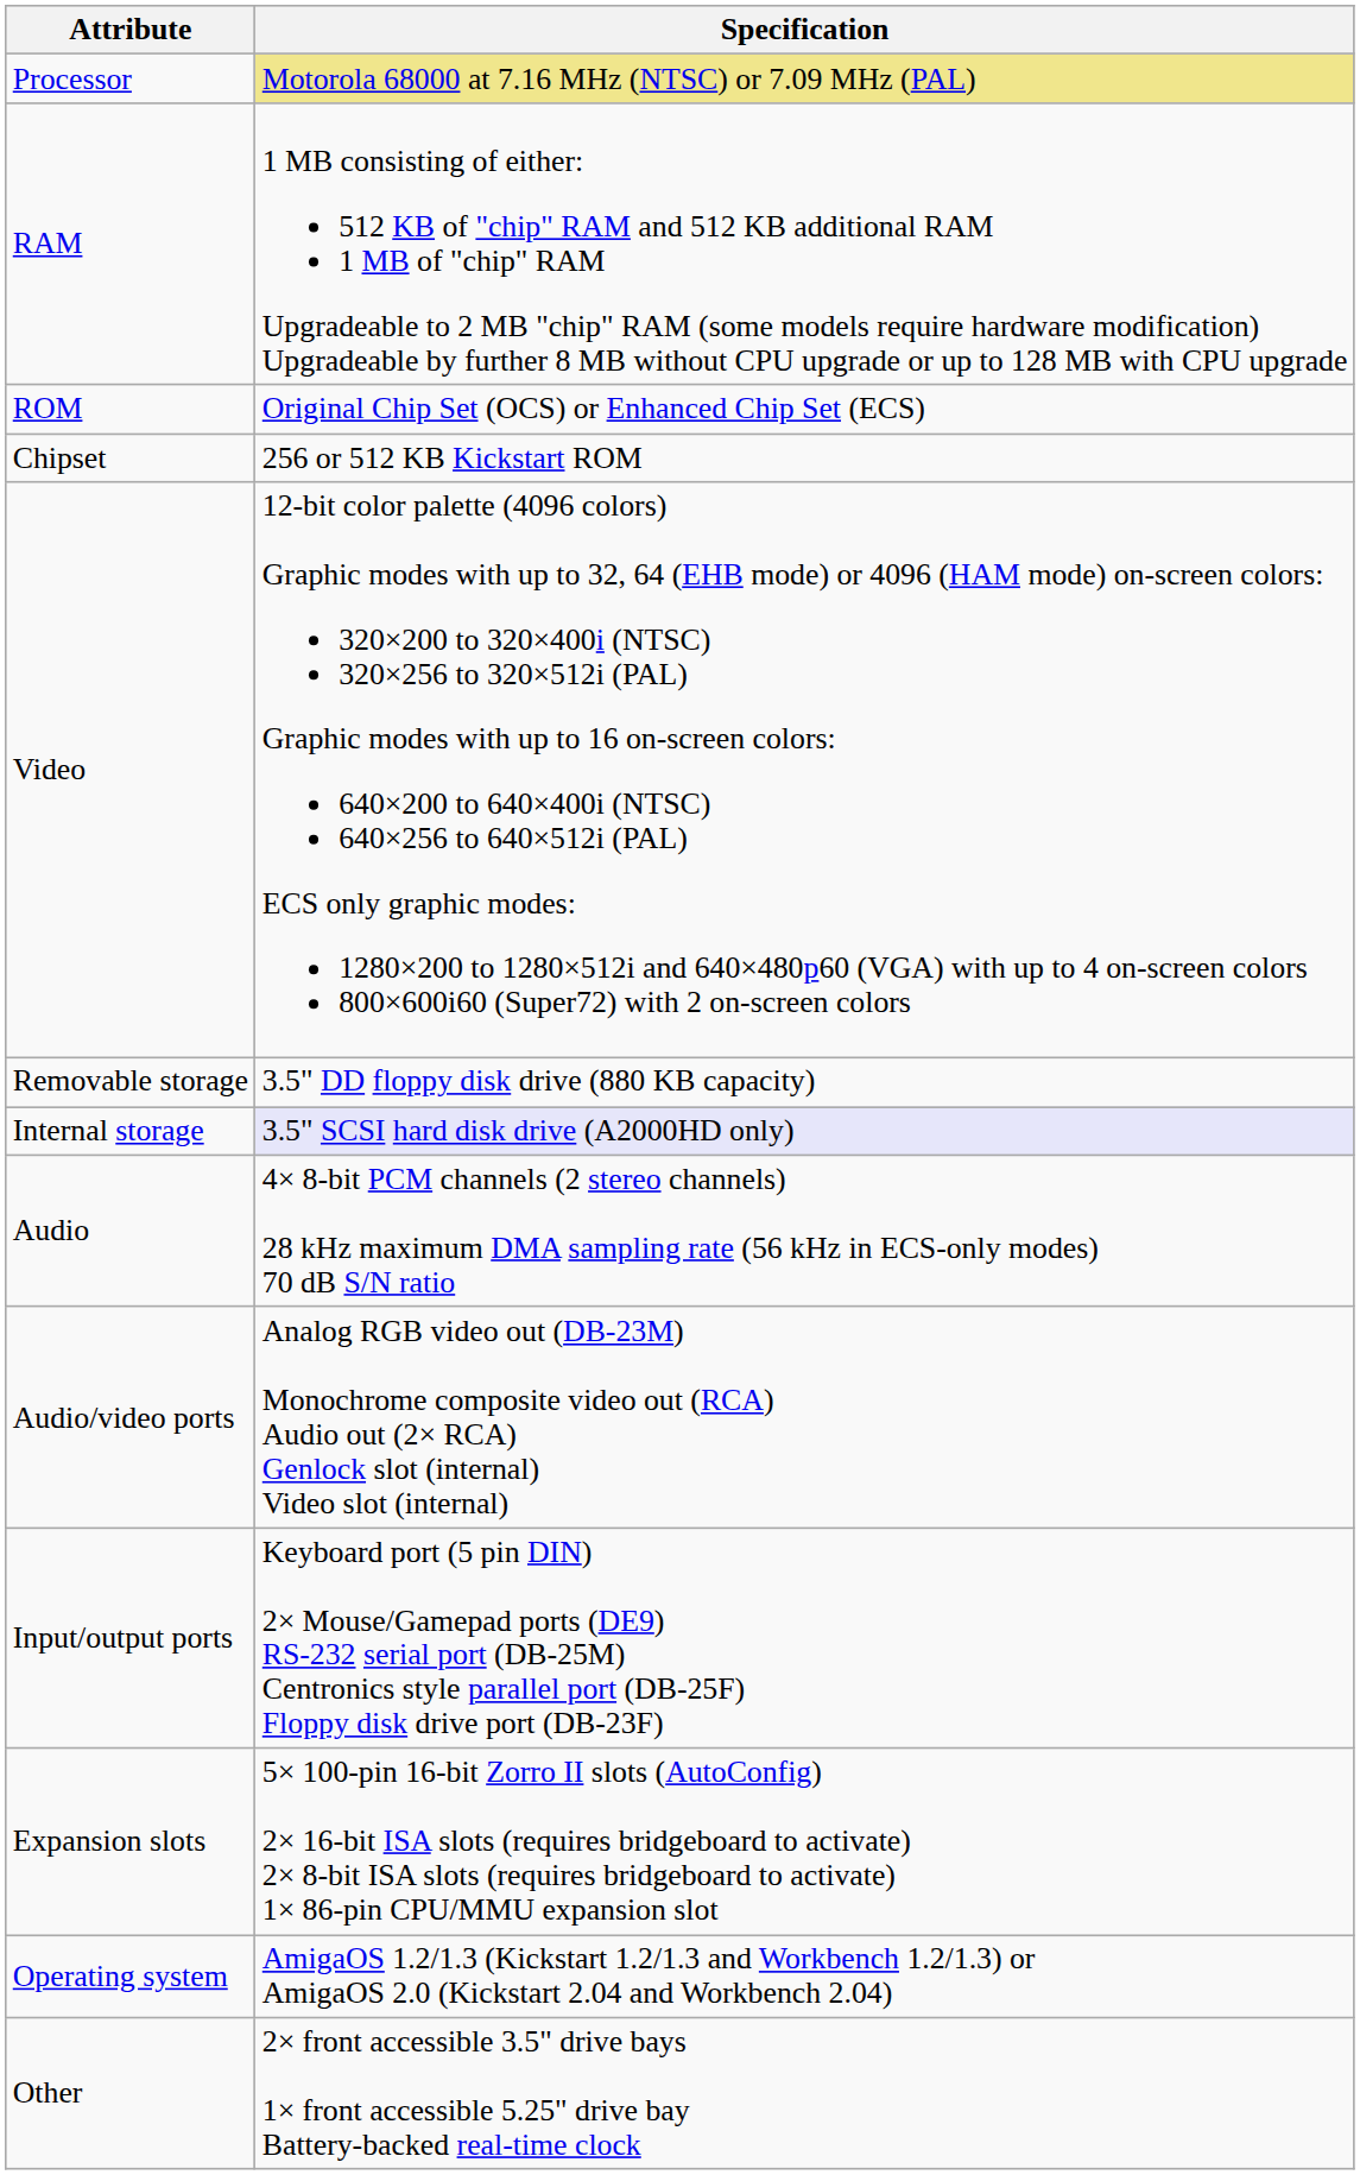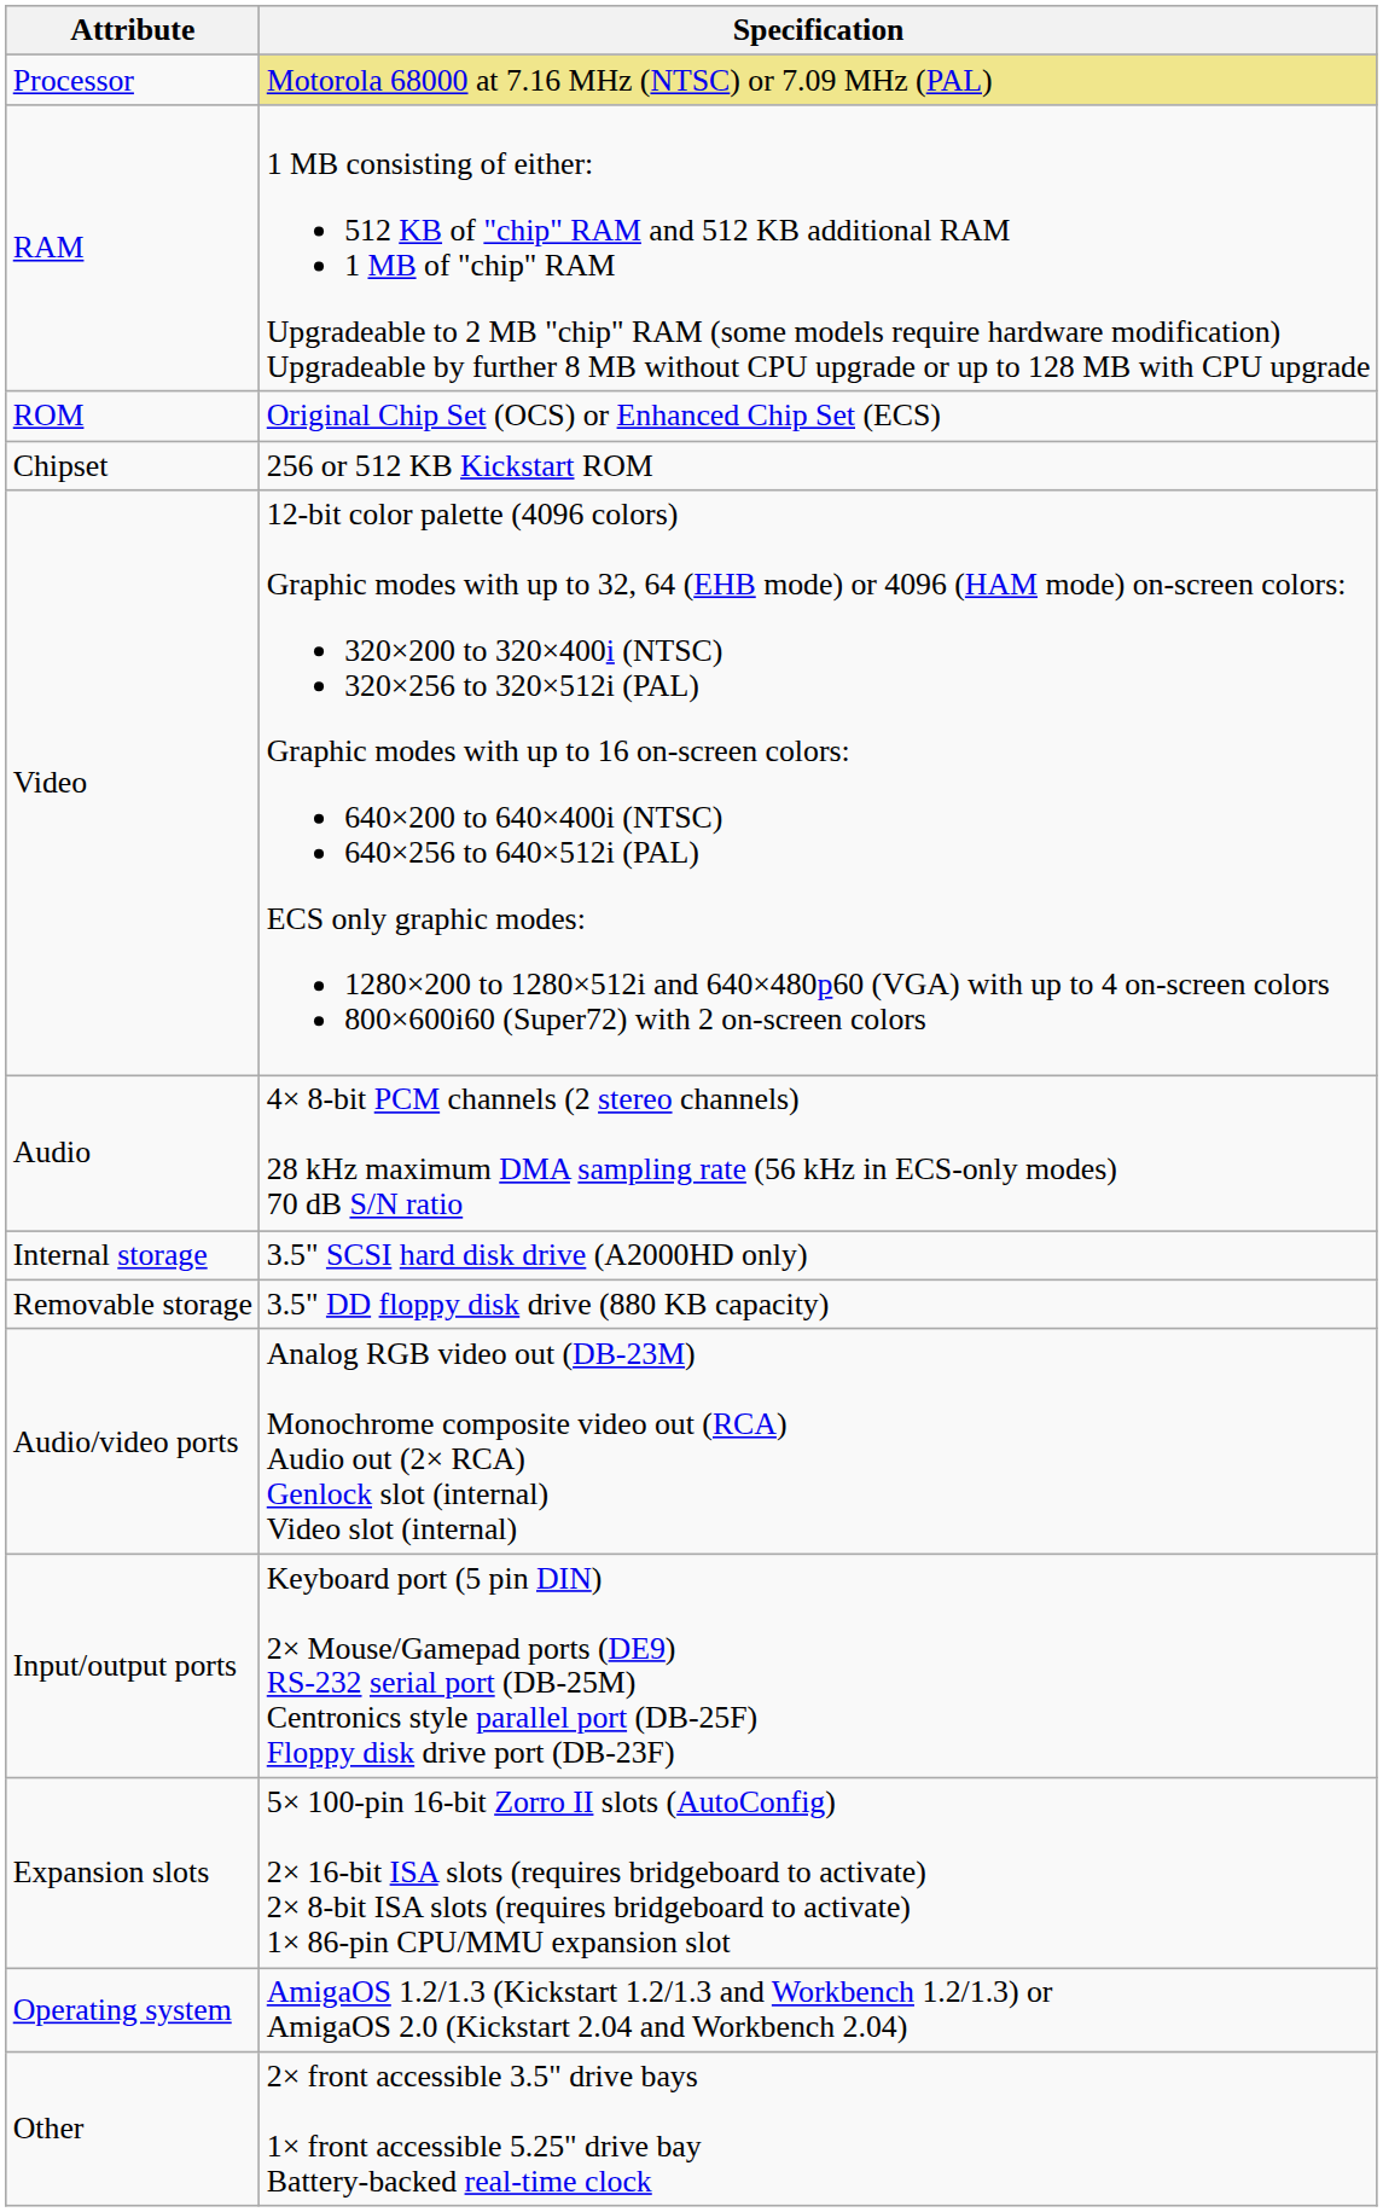rows swapped: Audio <-> Removable storage
Internal storage | Specification: lavender background -> no background
